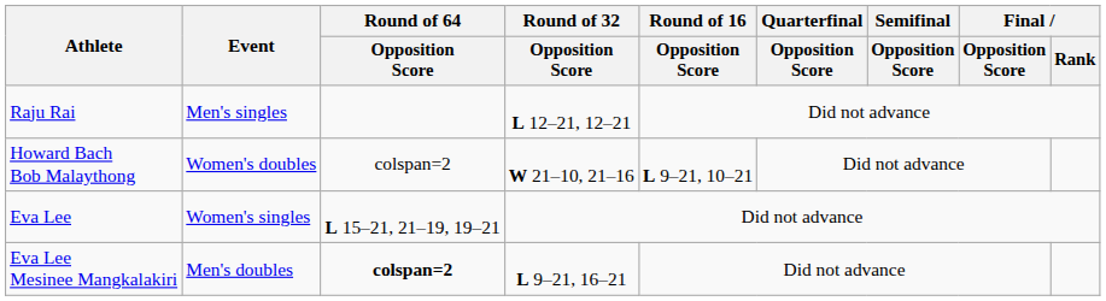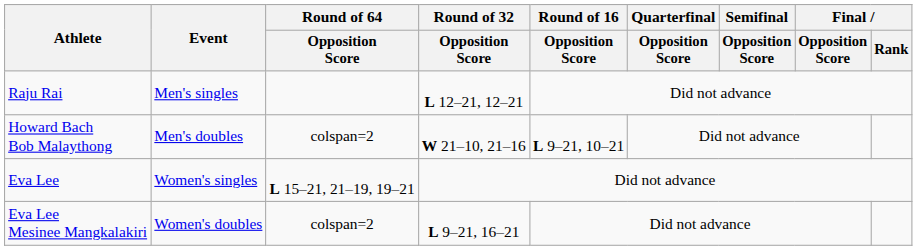Howard Bach Bob Malaythong | Event: Women's doubles -> Men's doubles
Eva Lee Mesinee Mangkalakiri | Event: Men's doubles -> Women's doubles
Eva Lee Mesinee Mangkalakiri | Round of 64 / Opposition Score: bold -> normal
